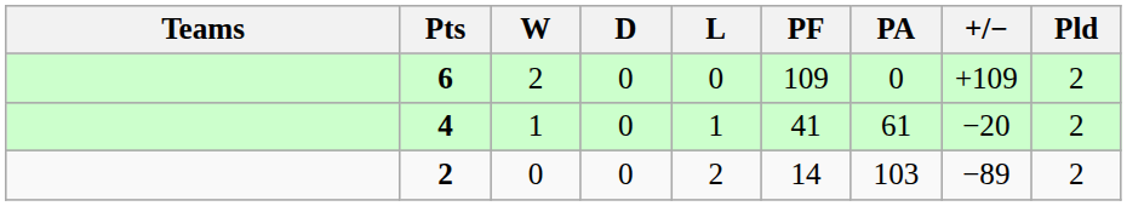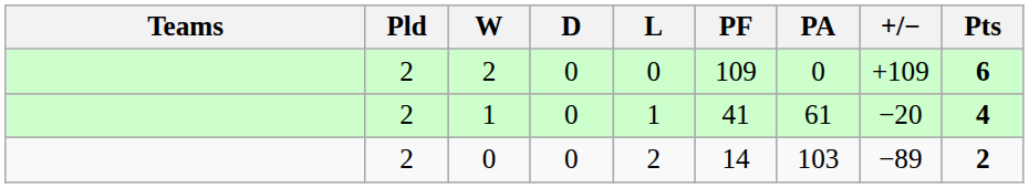columns swapped: Pld <-> Pts
